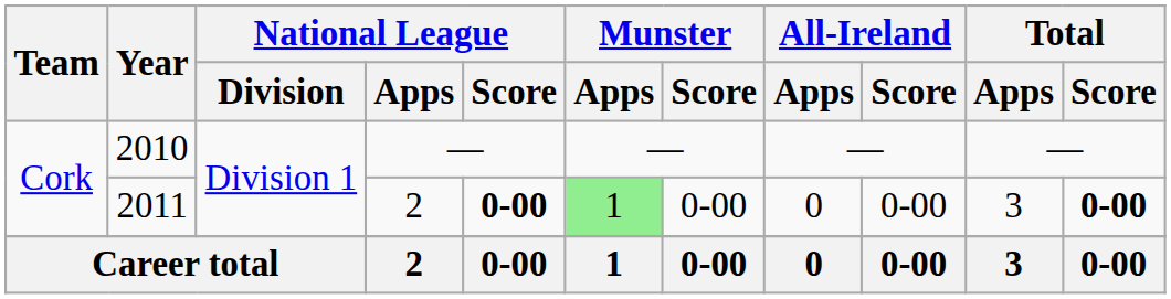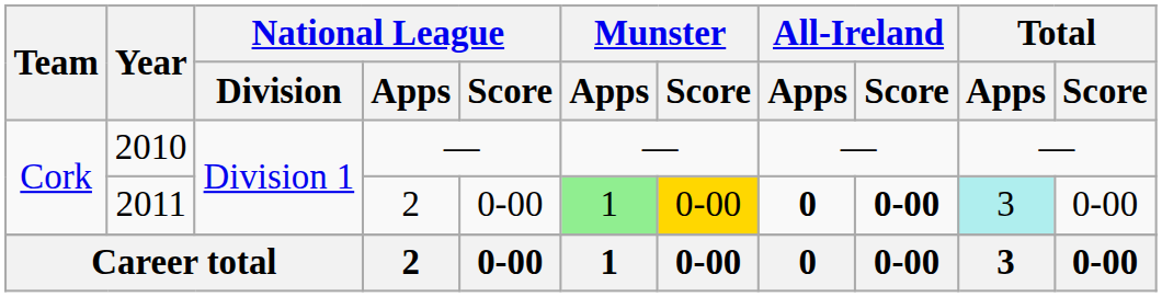2011 | National League / Score: bold -> normal
2011 | Munster / Score: no background -> gold background
2011 | All-Ireland / Apps: normal -> bold
2011 | All-Ireland / Score: normal -> bold
2011 | Total / Apps: no background -> paleturquoise background
2011 | Total / Score: bold -> normal
